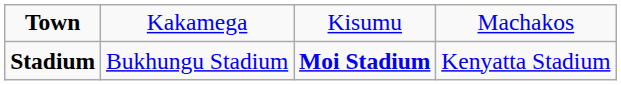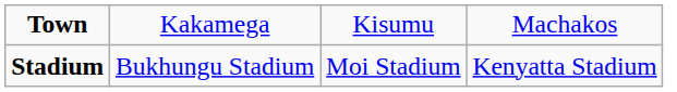Stadium | column 3: bold -> normal
